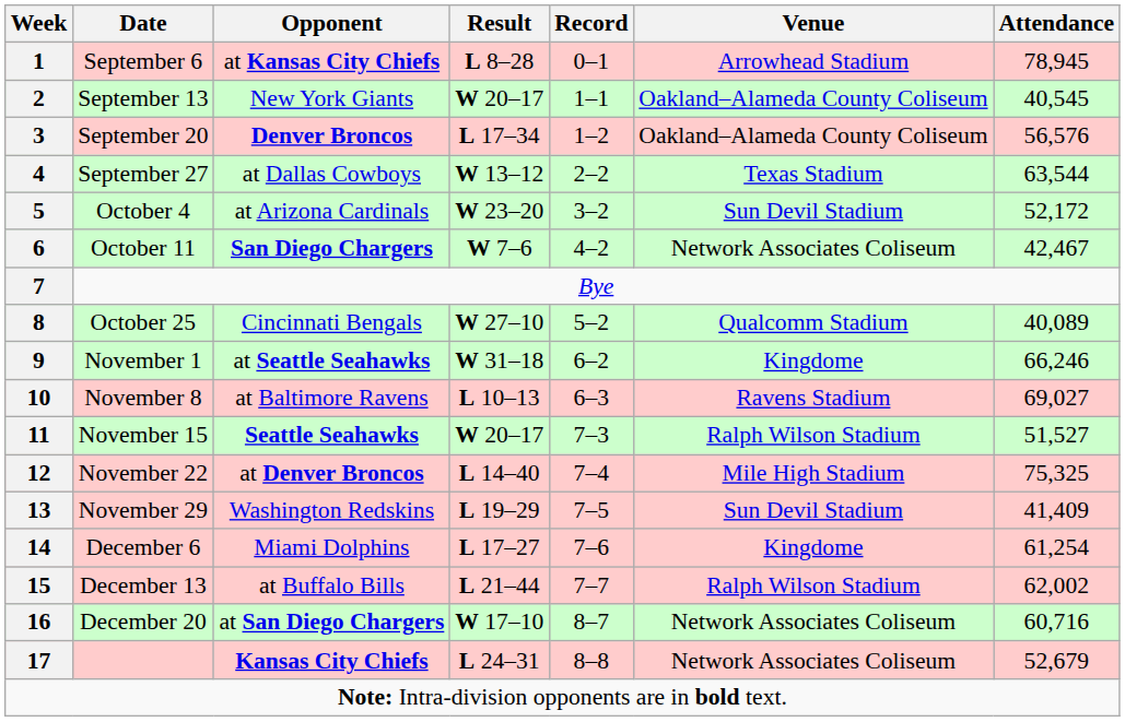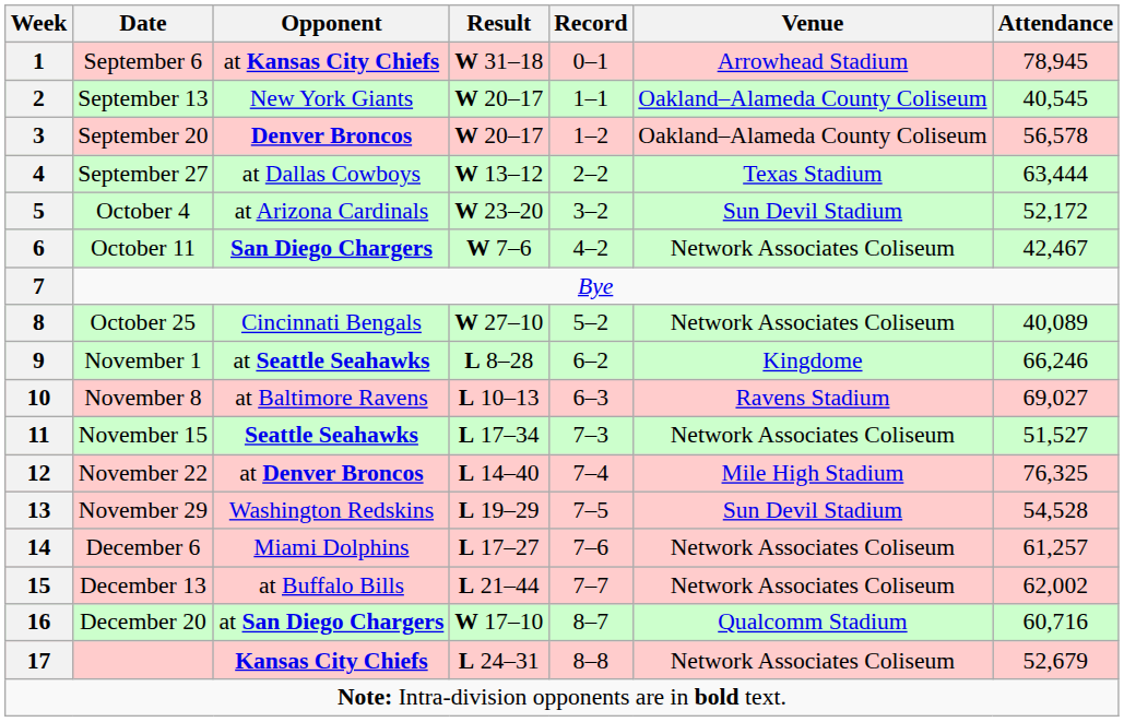1 | Result: L 8–28 -> W 31–18
3 | Result: L 17–34 -> W 20–17
3 | Attendance: 56,576 -> 56,578
4 | Attendance: 63,544 -> 63,444
8 | Venue: Qualcomm Stadium -> Network Associates Coliseum
9 | Result: W 31–18 -> L 8–28
11 | Result: W 20–17 -> L 17–34
11 | Venue: Ralph Wilson Stadium -> Network Associates Coliseum
12 | Attendance: 75,325 -> 76,325
13 | Attendance: 41,409 -> 54,528
14 | Venue: Kingdome -> Network Associates Coliseum
14 | Attendance: 61,254 -> 61,257
15 | Venue: Ralph Wilson Stadium -> Network Associates Coliseum
16 | Venue: Network Associates Coliseum -> Qualcomm Stadium
